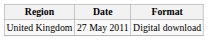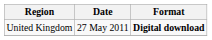United Kingdom | Format: normal -> bold
